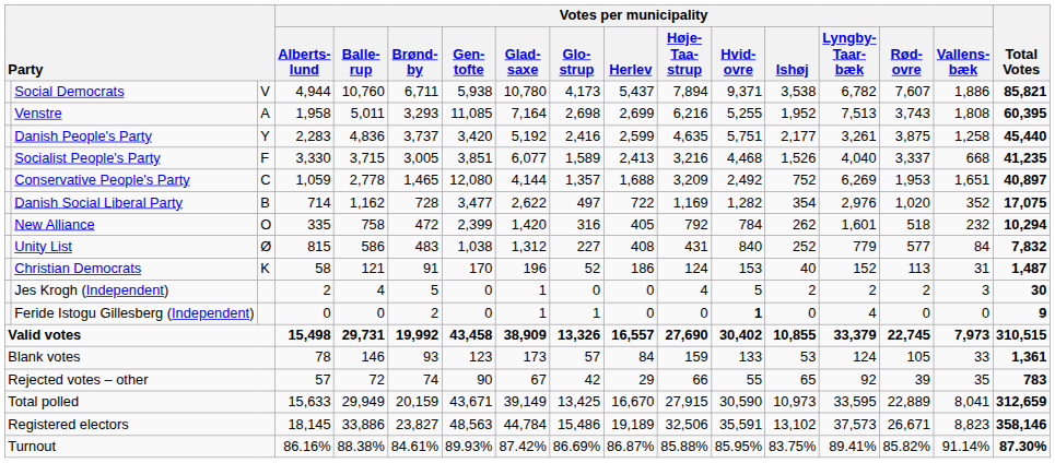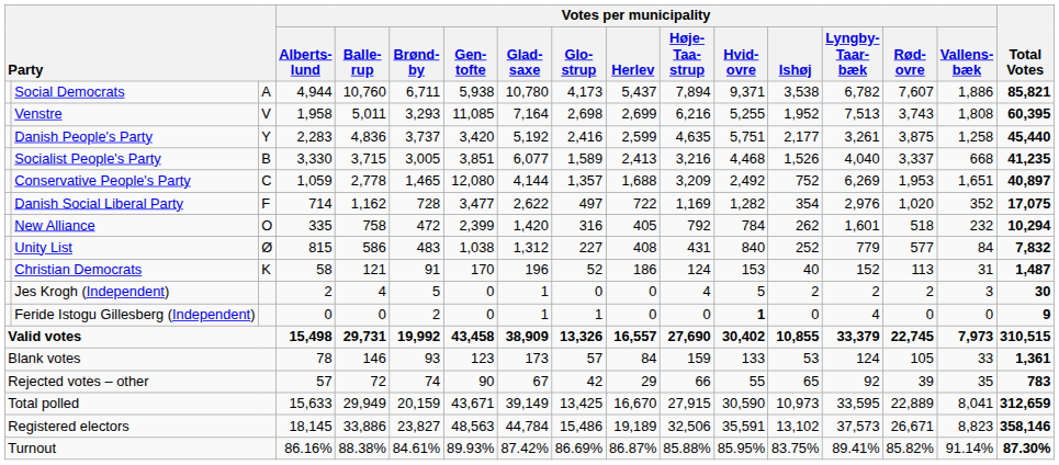Social Democrats | column 3: V -> A
Venstre | column 3: A -> V
Socialist People's Party | column 3: F -> B
Danish Social Liberal Party | column 3: B -> F
